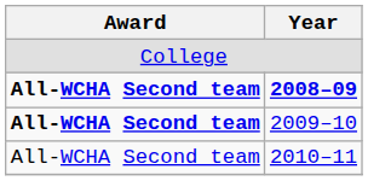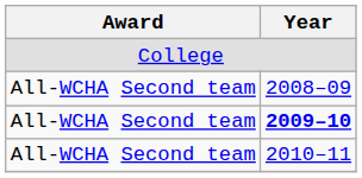2008–09 | Award: bold -> normal
2008–09 | Year: bold -> normal
2009–10 | Award: bold -> normal
2009–10 | Year: normal -> bold
